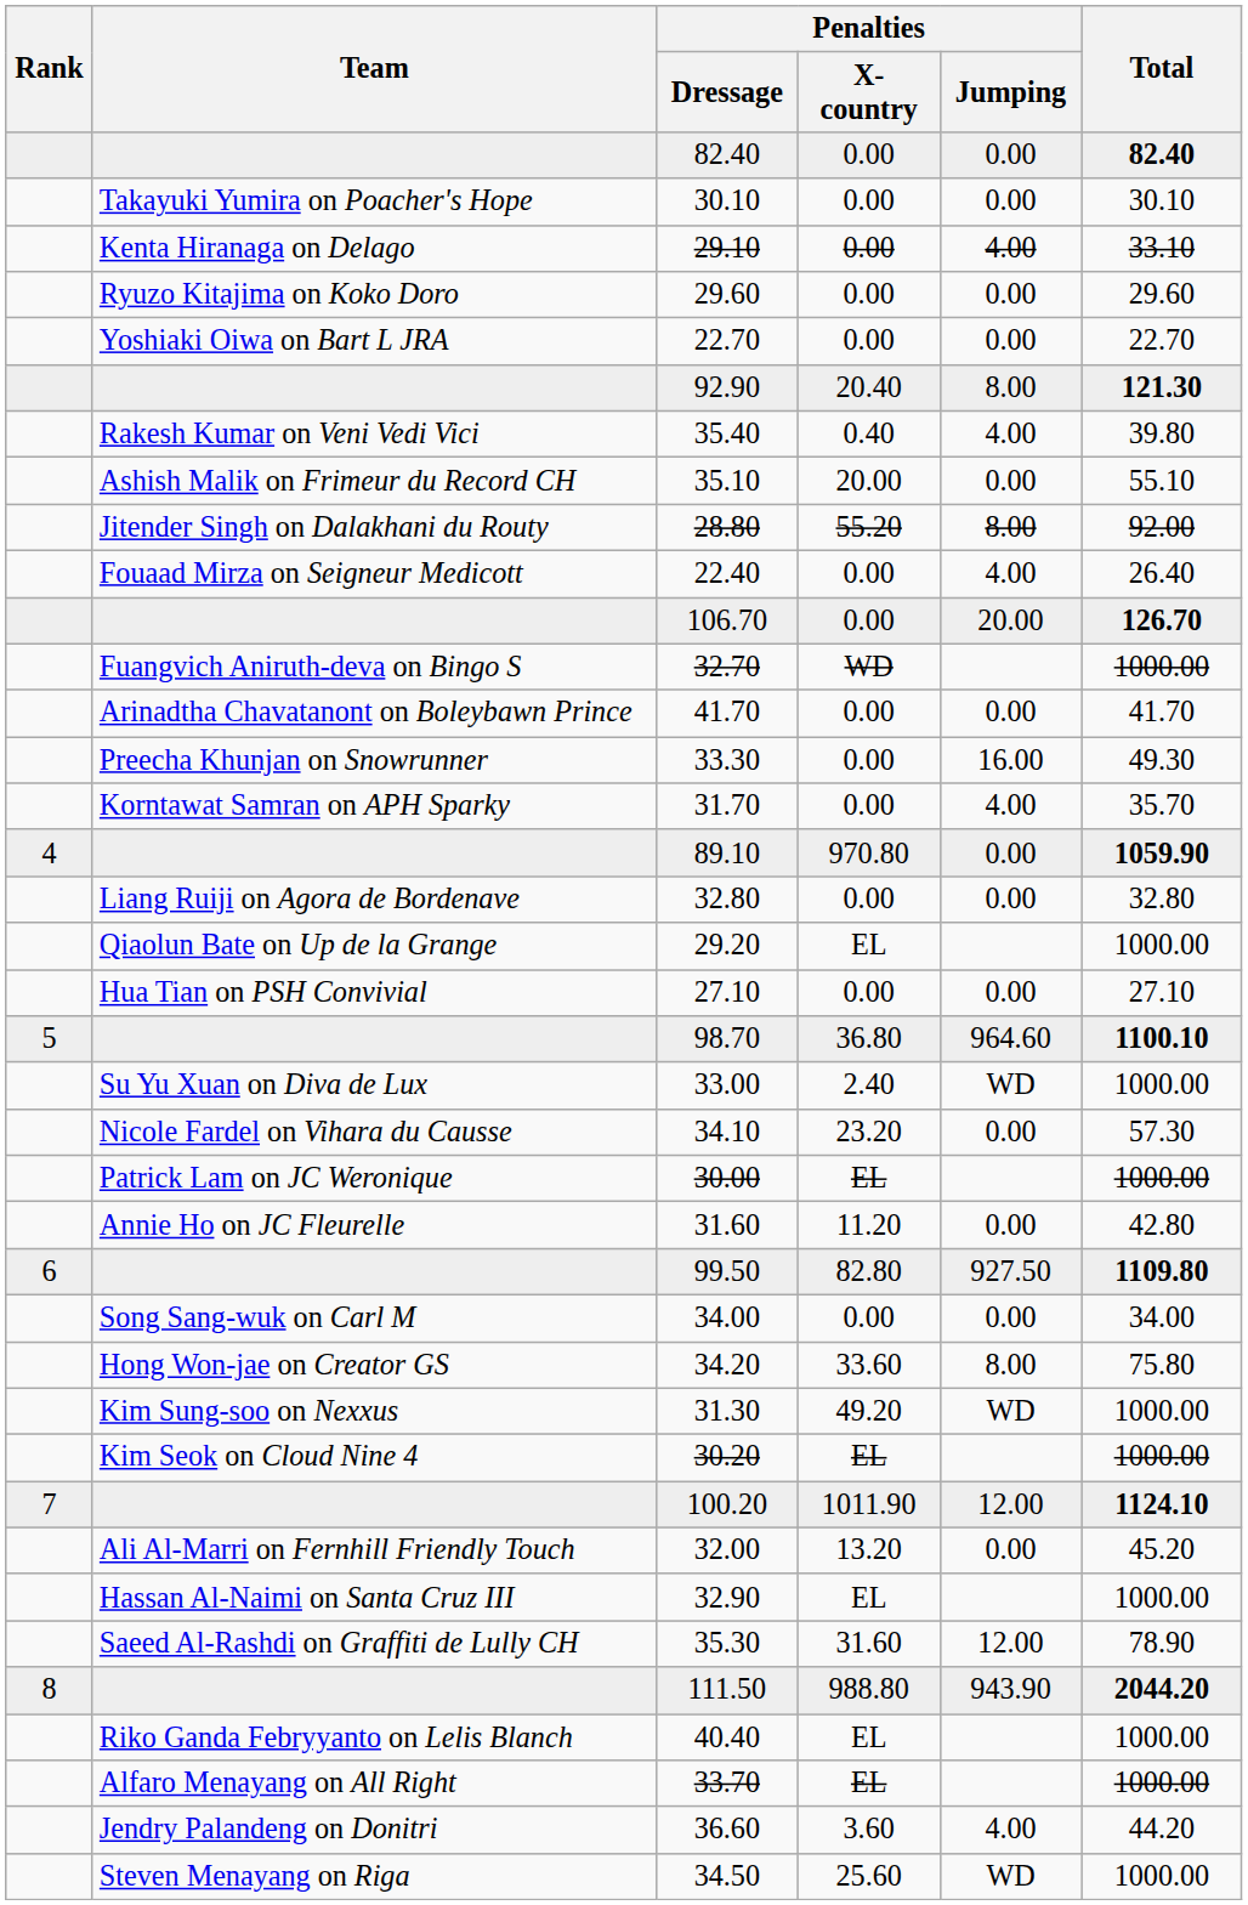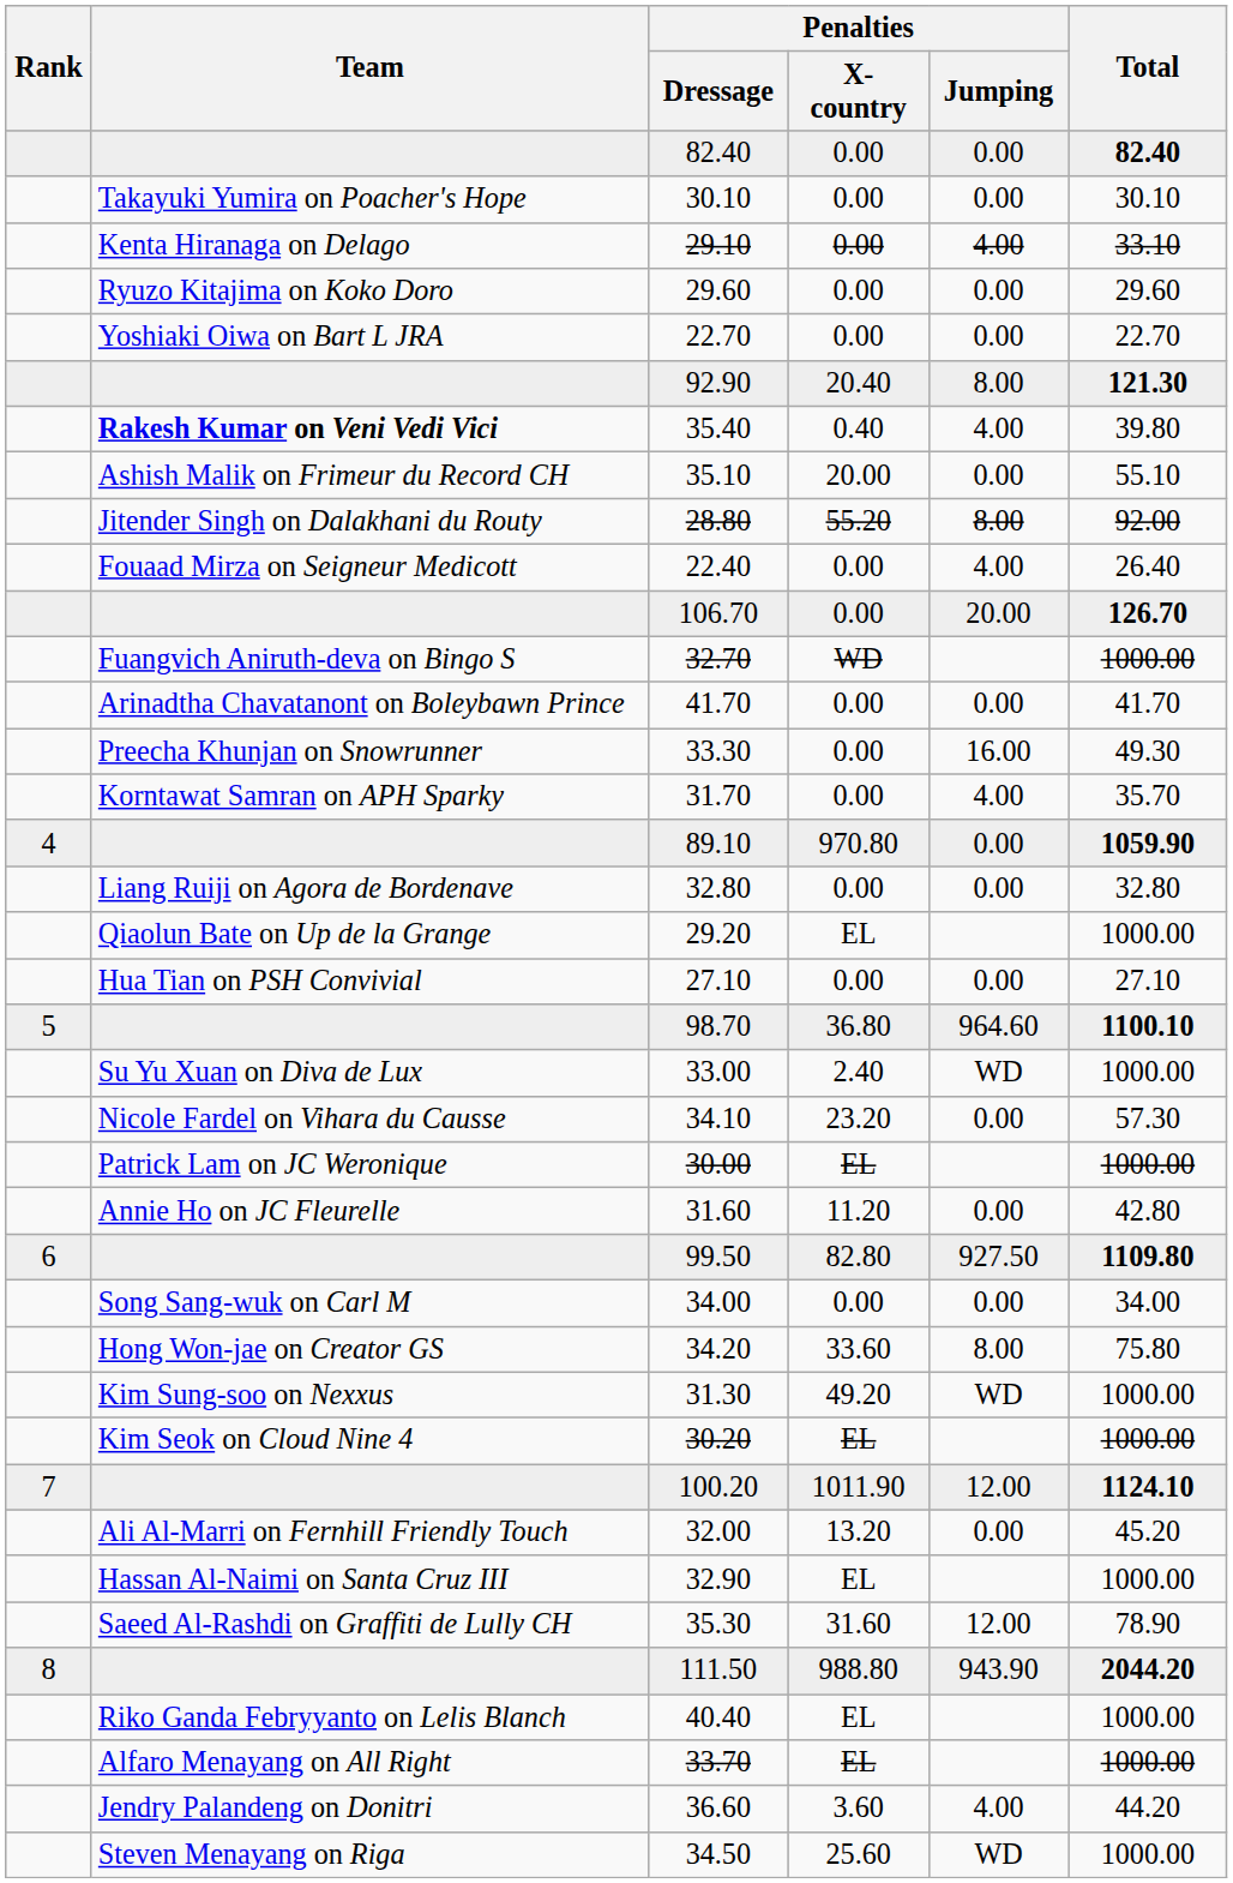35.40 | Team: normal -> bold
